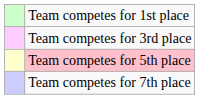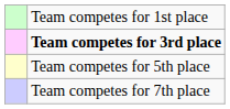Team competes for 3rd place | column 2: normal -> bold
Team competes for 5th place | column 2: pink background -> no background
